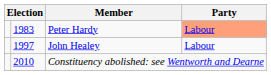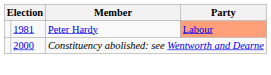Peter Hardy | column 2: 1983 -> 1981
- row: 1997 | John Healey | Labour
Constituency abolished: see Wentworth and Dearne | column 2: 2010 -> 2000
